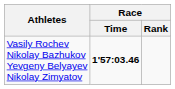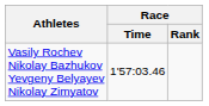row 3 | Race / Time: bold -> normal
